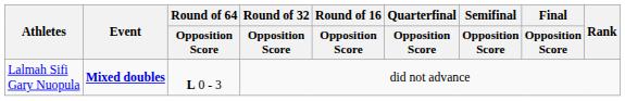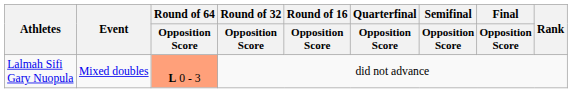Lalmah Sifi Gary Nuopula | Event: bold -> normal
Lalmah Sifi Gary Nuopula | Round of 64 / Opposition Score: no background -> lightsalmon background
